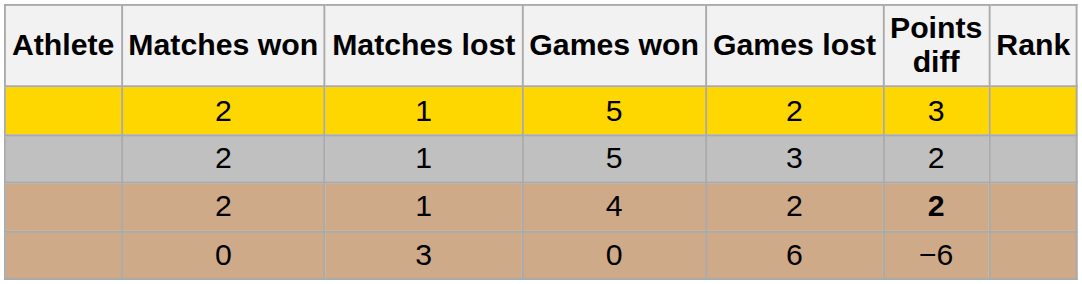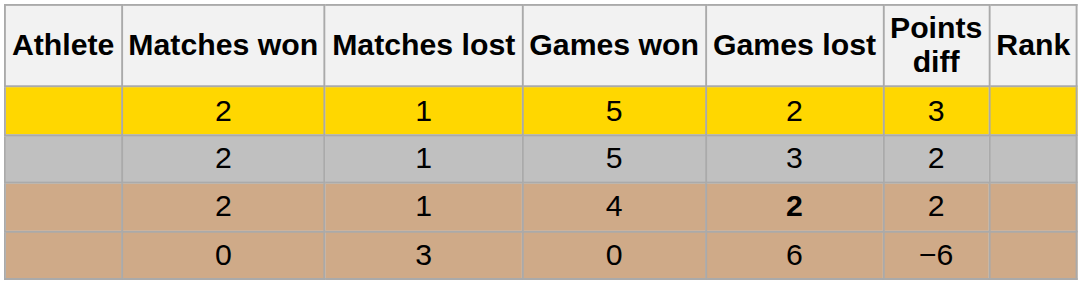4 | Games lost: normal -> bold
4 | Points diff: bold -> normal
